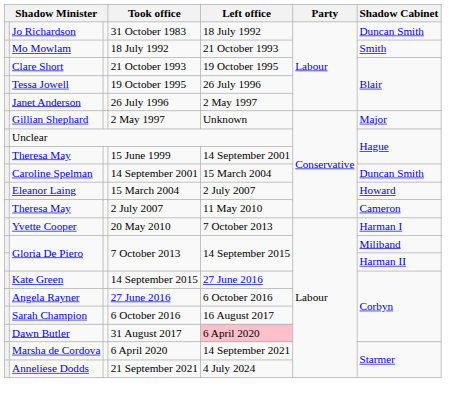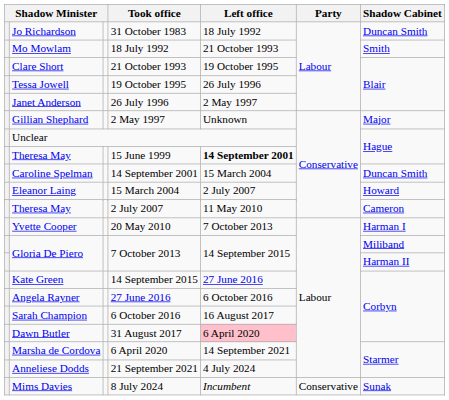15 June 1999 | Left office: normal -> bold
+ row: Mims Davies | 8 July 2024 | Incumbent | Conservative | Sunak
